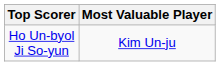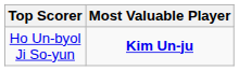Ho Un-byol Ji So-yun | Most Valuable Player: normal -> bold
